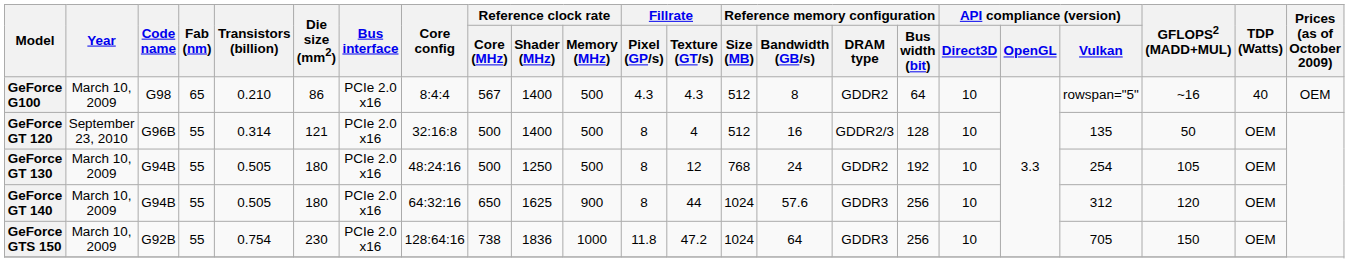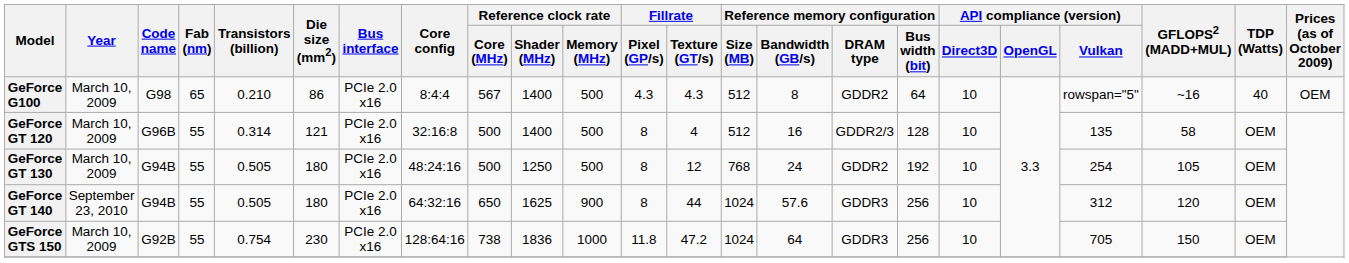GeForce GT 120 | Year: September 23, 2010 -> March 10, 2009
GeForce GT 120 | GFLOPS2 (MADD+MUL): 50 -> 58
GeForce GT 140 | Year: March 10, 2009 -> September 23, 2010
